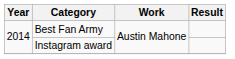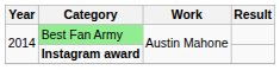Best Fan Army | Category: no background -> lightgreen background
Instagram award | Category: normal -> bold
